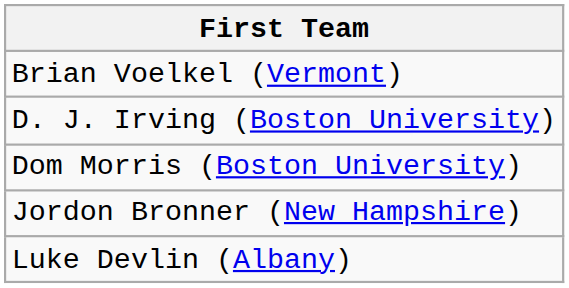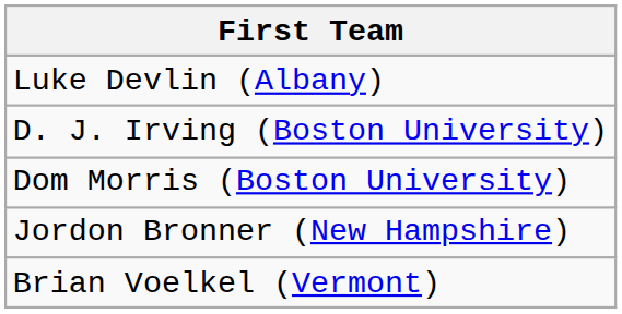row 2 | column 1: Brian Voelkel (Vermont) -> Luke Devlin (Albany)
row 6 | column 1: Luke Devlin (Albany) -> Brian Voelkel (Vermont)
